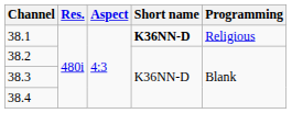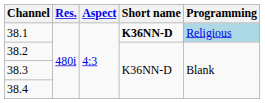38.1 | Programming: no background -> lightblue background
